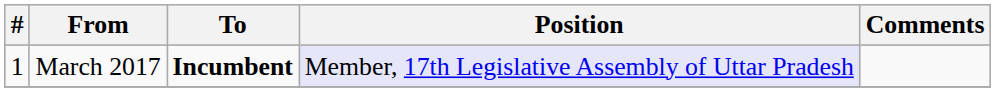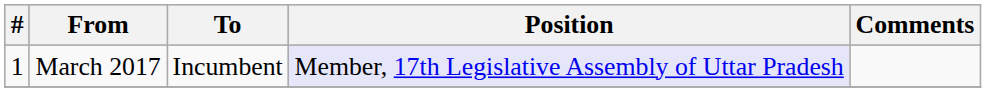March 2017 | To: bold -> normal
